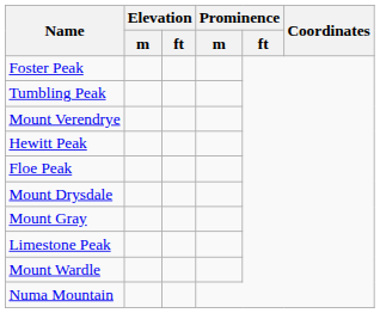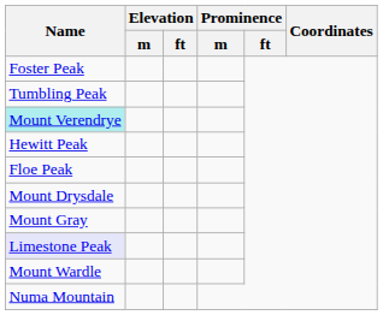Mount Verendrye | Name: no background -> paleturquoise background
Limestone Peak | Name: no background -> lavender background
